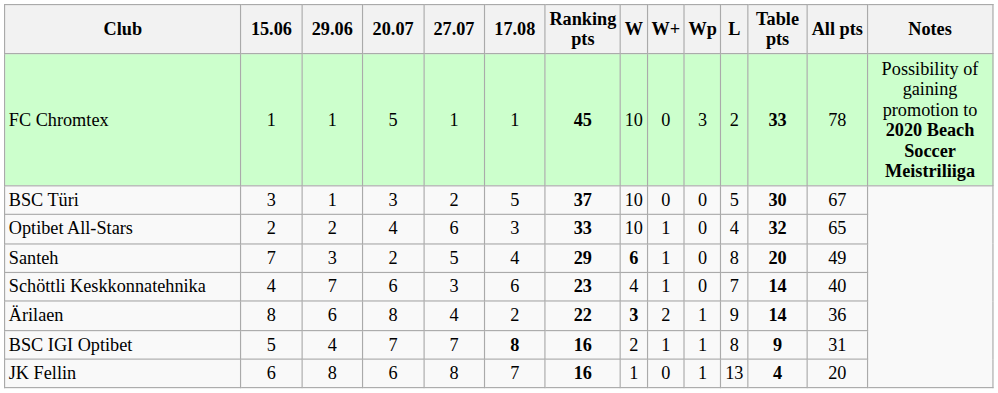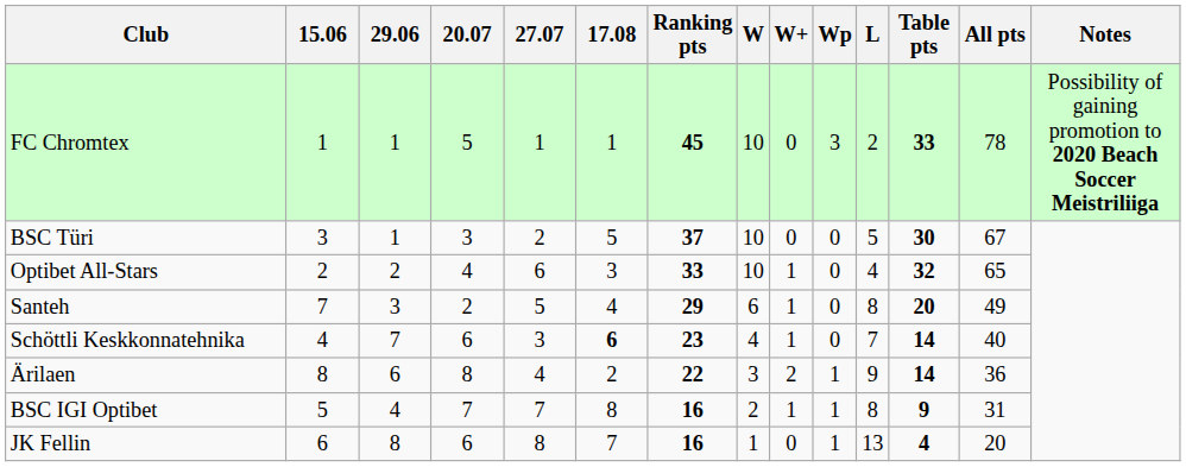Santeh | W: bold -> normal
Schöttli Keskkonnatehnika | 17.08: normal -> bold
Ärilaen | W: bold -> normal
BSC IGI Optibet | 17.08: bold -> normal
